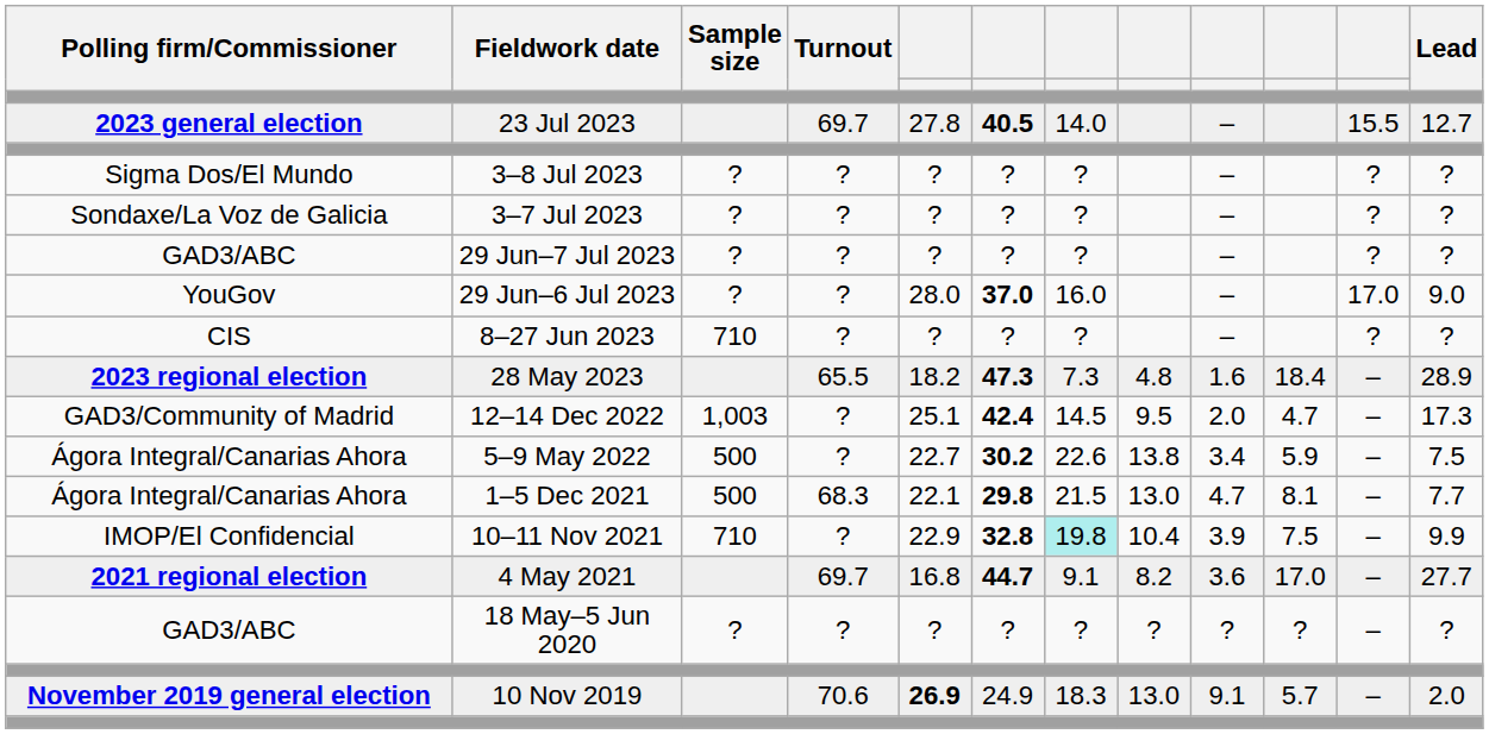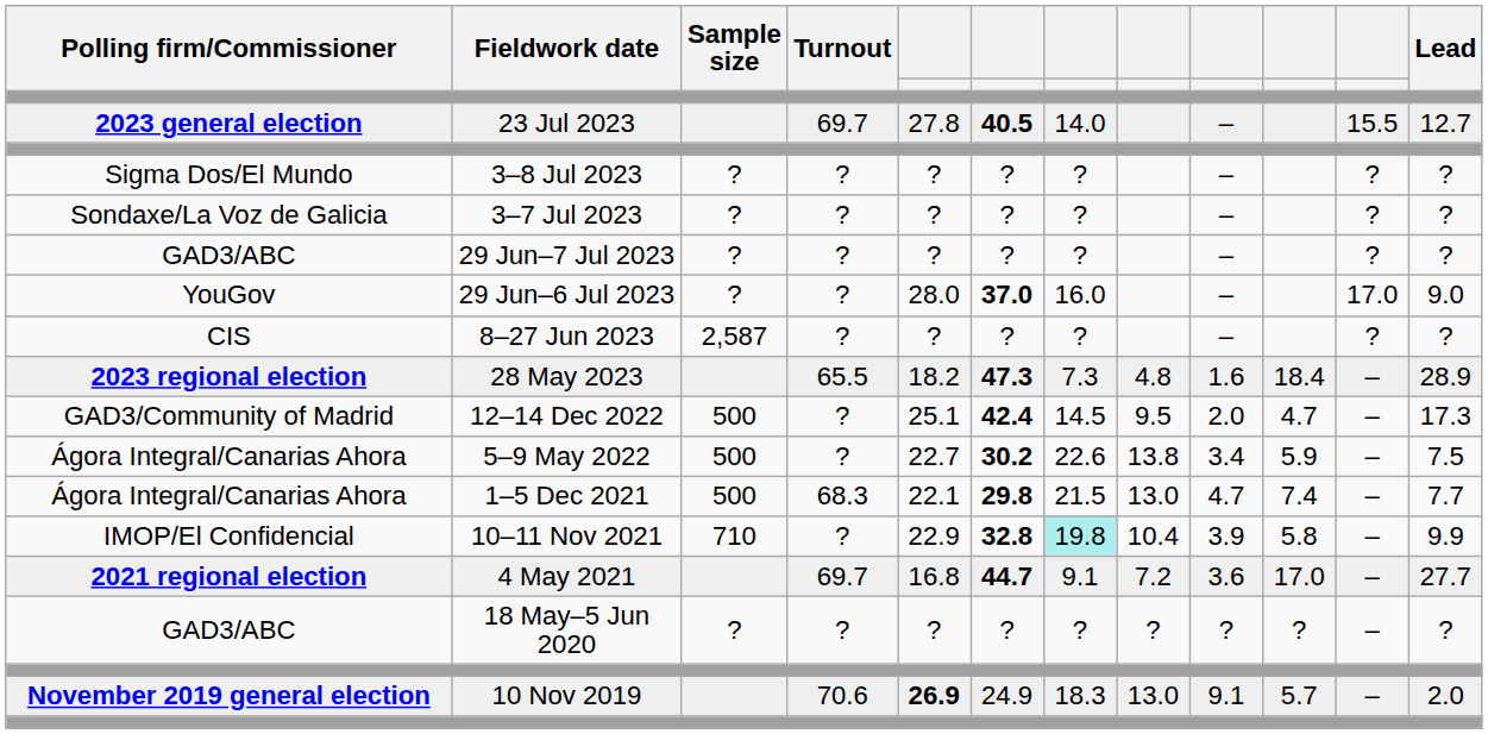8–27 Jun 2023 | Sample size: 710 -> 2,587
12–14 Dec 2022 | Sample size: 1,003 -> 500
1–5 Dec 2021 | column 10: 8.1 -> 7.4
10–11 Nov 2021 | column 10: 7.5 -> 5.8
4 May 2021 | column 8: 8.2 -> 7.2
